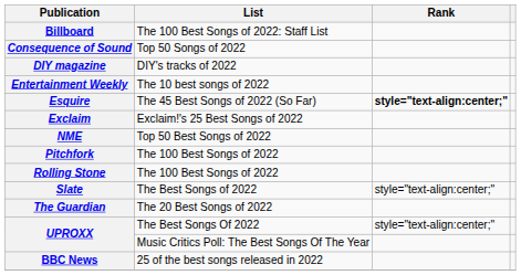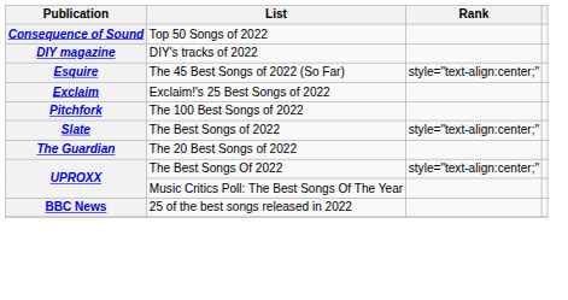- row: Billboard | The 100 Best Songs of 2022: Staff List
- row: Entertainment Weekly | The 10 best songs of 2022
Esquire | Rank: bold -> normal
- row: NME | Top 50 Best Songs of 2022
- row: Rolling Stone | The 100 Best Songs of 2022
